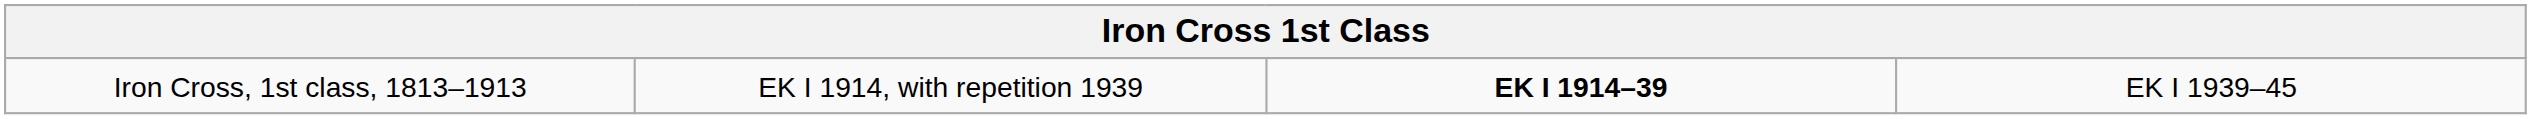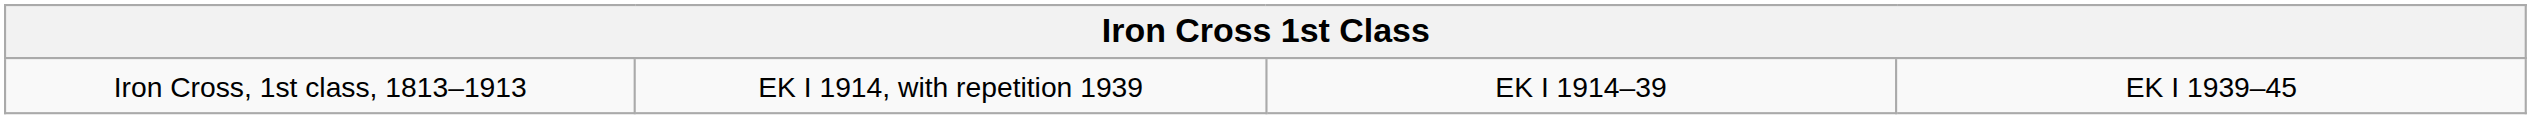Iron Cross, 1st class, 1813–1913 | column 3: bold -> normal
